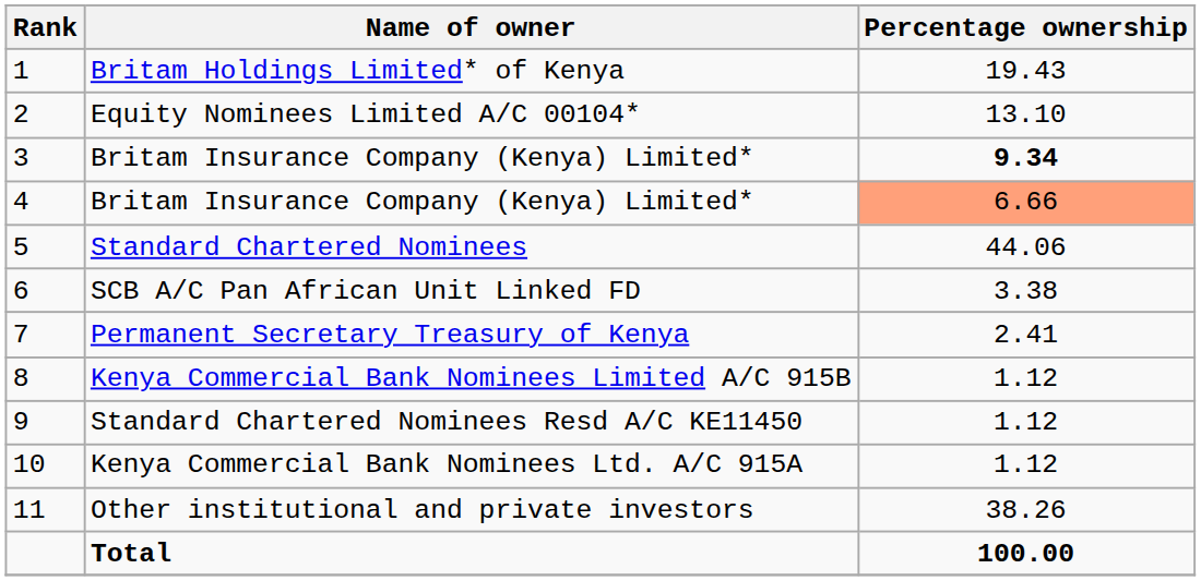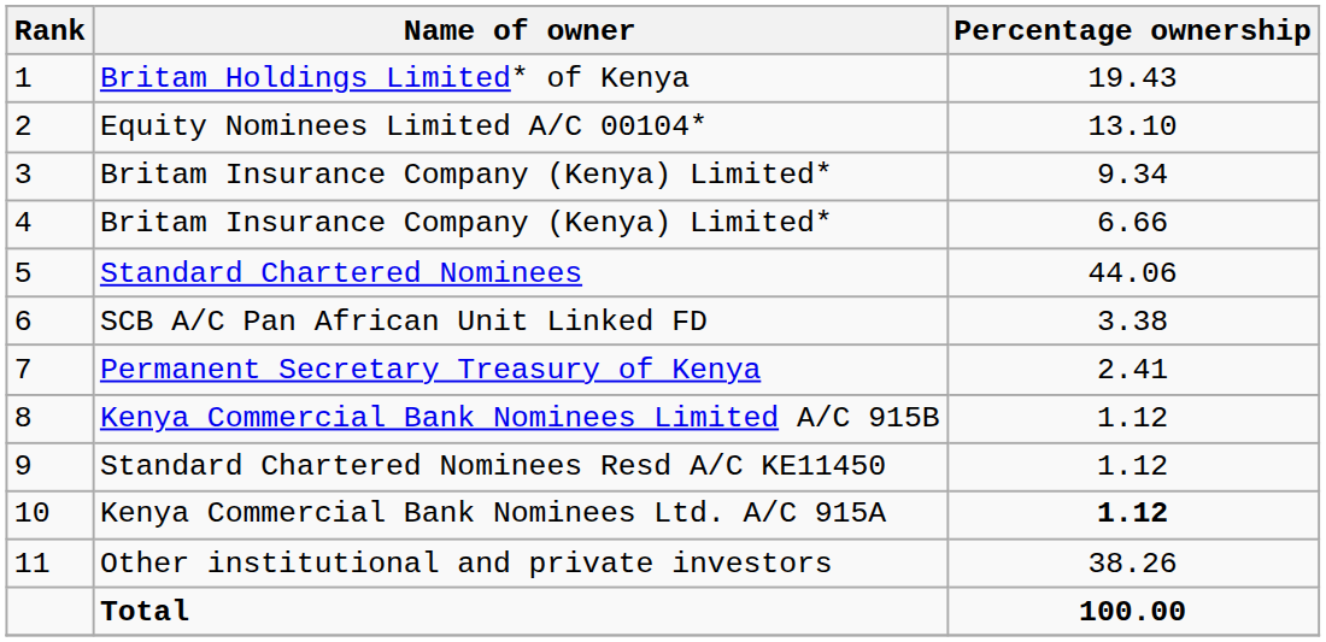3 / Britam Insurance Company (Kenya) Limited* | Percentage ownership: bold -> normal
4 / Britam Insurance Company (Kenya) Limited* | Percentage ownership: lightsalmon background -> no background
Kenya Commercial Bank Nominees Ltd. A/C 915A | Percentage ownership: normal -> bold
